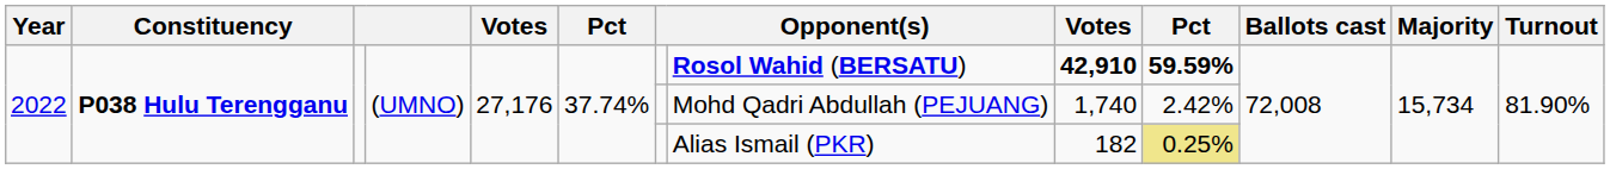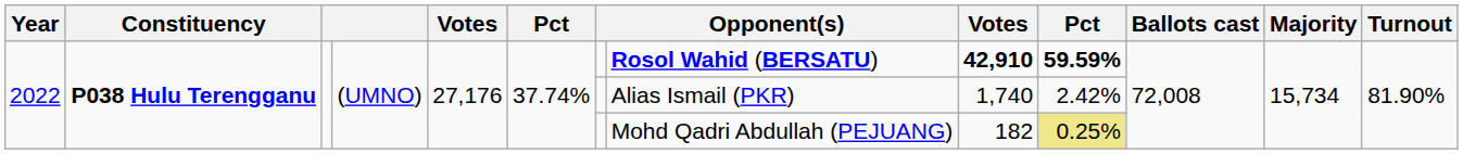row 3 | column 8: Mohd Qadri Abdullah (PEJUANG) -> Alias Ismail (PKR)
row 4 | column 8: Alias Ismail (PKR) -> Mohd Qadri Abdullah (PEJUANG)
